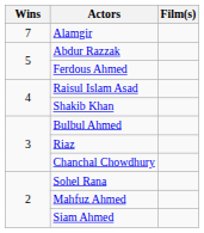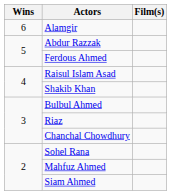Alamgir | Wins: 7 -> 6
